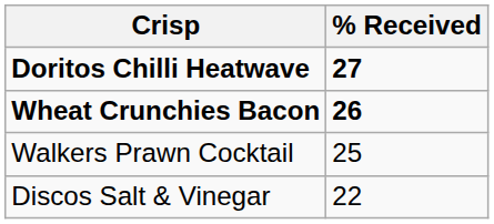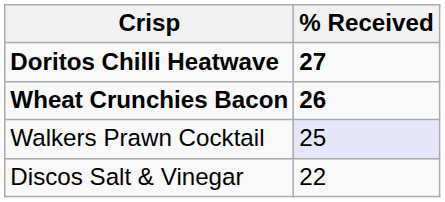Walkers Prawn Cocktail | % Received: no background -> lavender background
